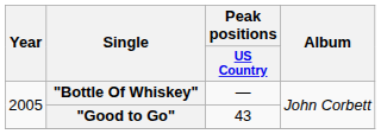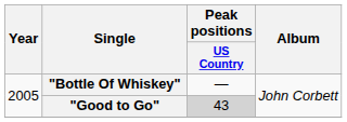"Good to Go" | Peak positions / US Country: no background -> lightgrey background
